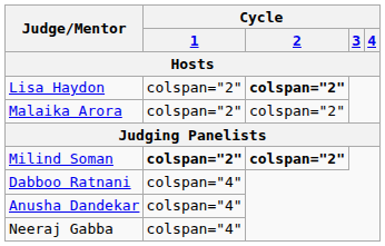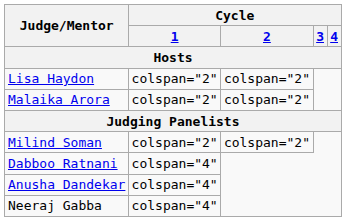Lisa Haydon | Cycle / 2 / Hosts: bold -> normal
Milind Soman | Cycle / 1 / Hosts: bold -> normal
Milind Soman | Cycle / 2 / Hosts: bold -> normal
